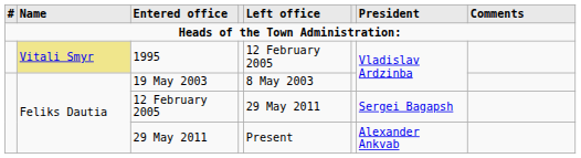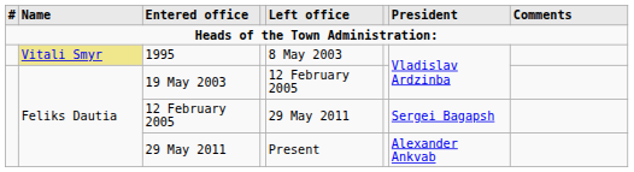1995 | column 5: 12 February 2005 -> 8 May 2003
19 May 2003 | column 5: 8 May 2003 -> 12 February 2005
